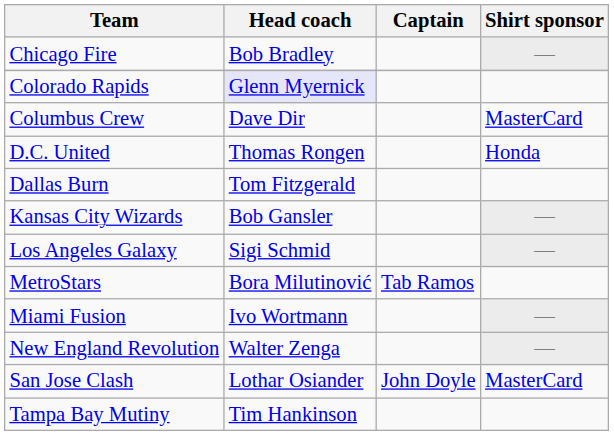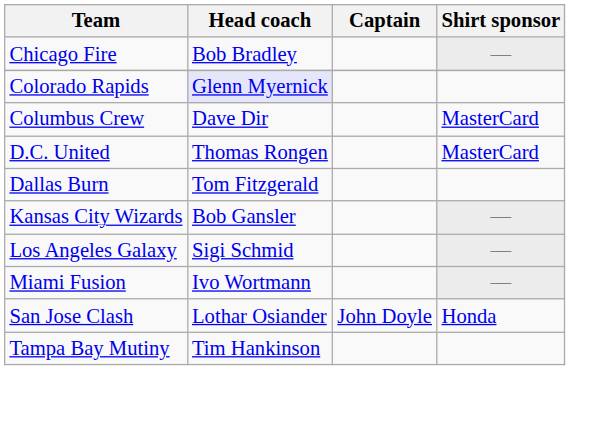D.C. United | Shirt sponsor: Honda -> MasterCard
- row: MetroStars | Bora Milutinović | Tab Ramos
- row: New England Revolution | Walter Zenga | —
San Jose Clash | Shirt sponsor: MasterCard -> Honda
